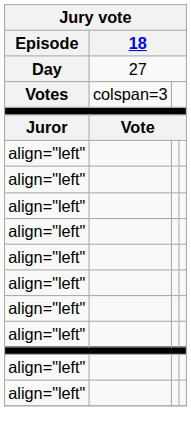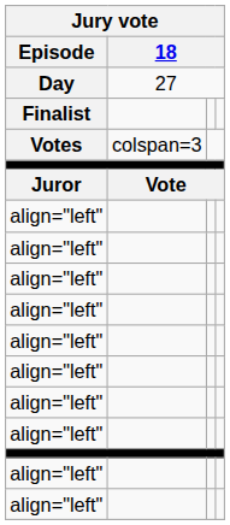+ row: Finalist
